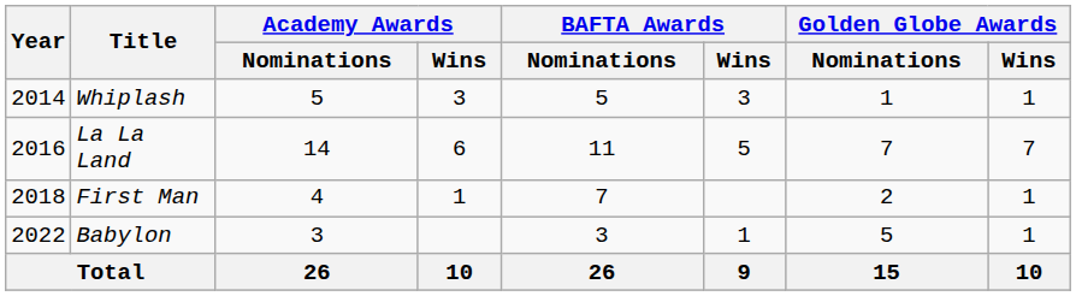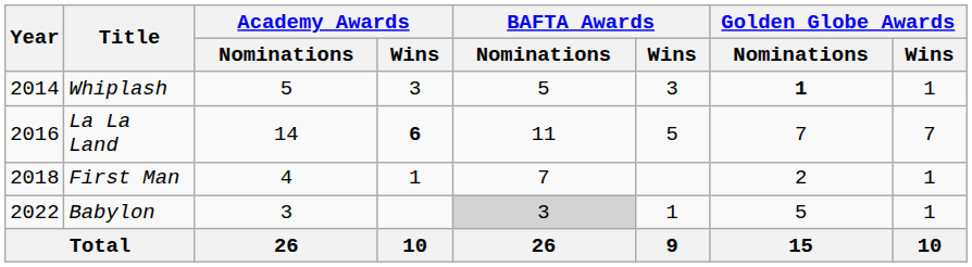Whiplash | Golden Globe Awards / Nominations: normal -> bold
La La Land | Academy Awards / Wins: normal -> bold
Babylon | BAFTA Awards / Nominations: no background -> lightgrey background
